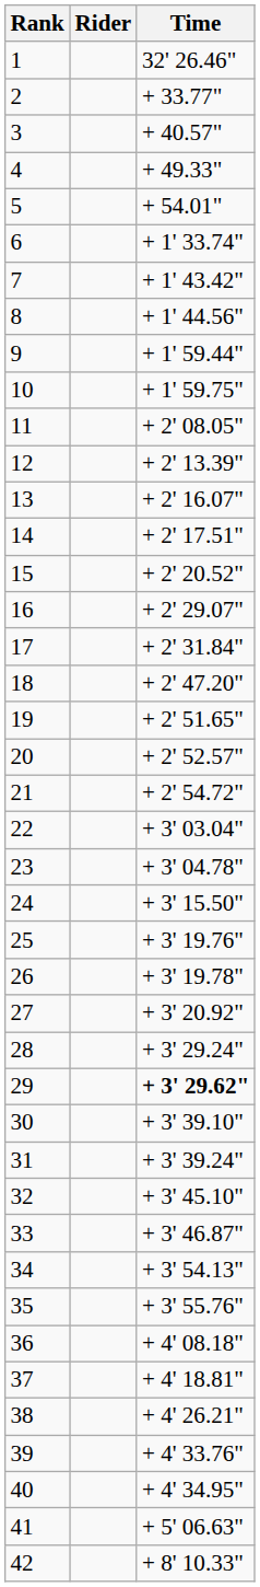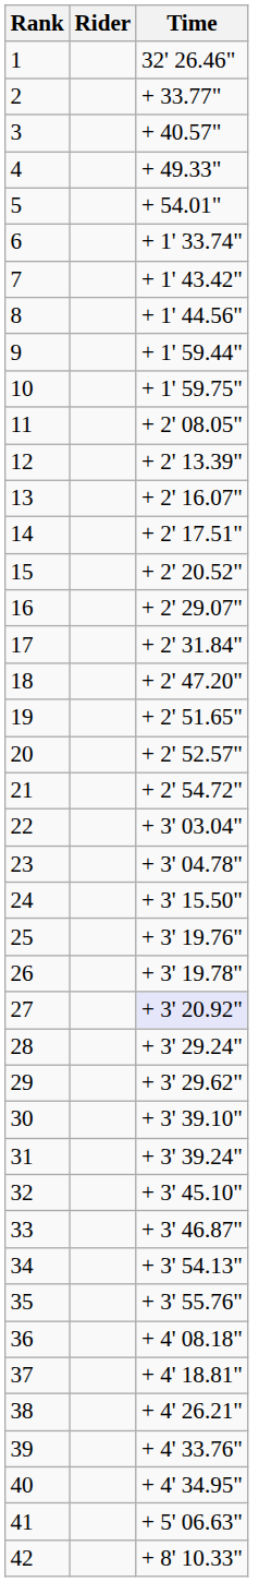27 | Time: no background -> lavender background
29 | Time: bold -> normal
